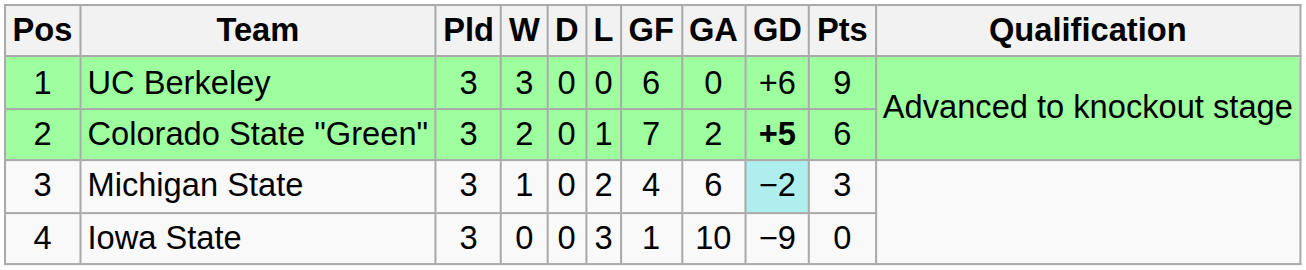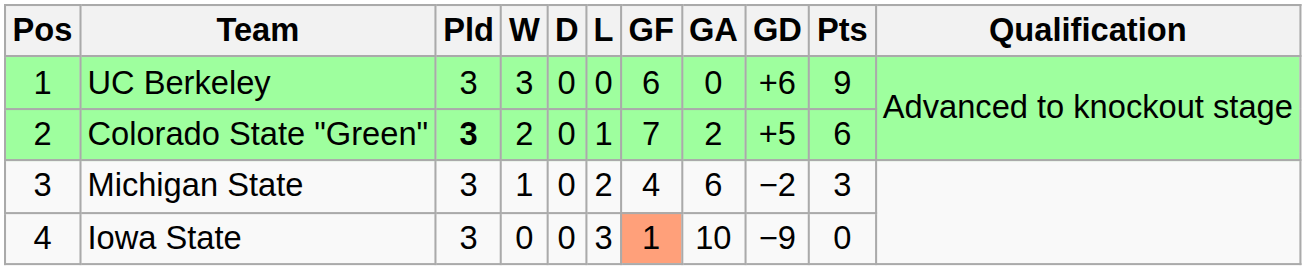Colorado State "Green" | Pld: normal -> bold
Colorado State "Green" | GD: bold -> normal
Michigan State | GD: paleturquoise background -> no background
Iowa State | GF: no background -> lightsalmon background
